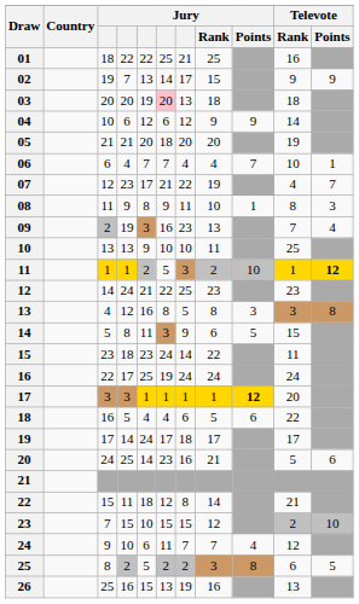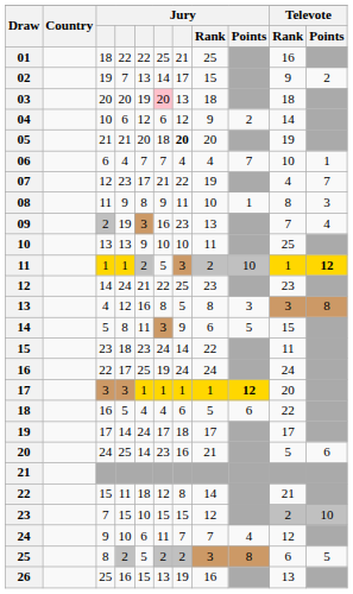02 | Televote / Points: 9 -> 2
04 | Jury / Points: 9 -> 2
05 | column 7: normal -> bold
